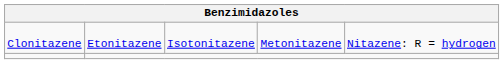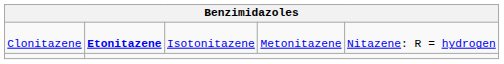Clonitazene | column 2: normal -> bold
